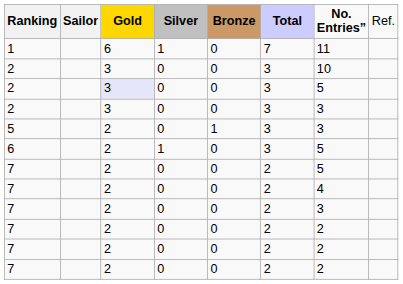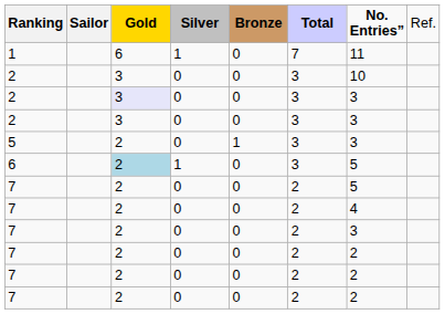row 4 | column 7: 5 -> 3
row 7 | column 3: no background -> lightblue background
